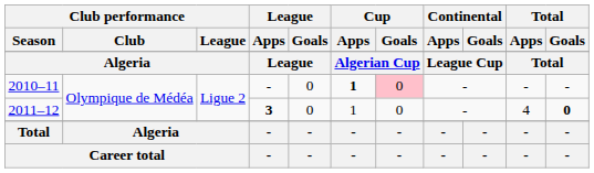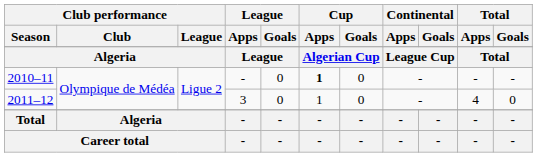2010–11 | Cup / Goals: pink background -> no background
2011–12 | League / Apps: bold -> normal
2011–12 | Total / Goals: bold -> normal
